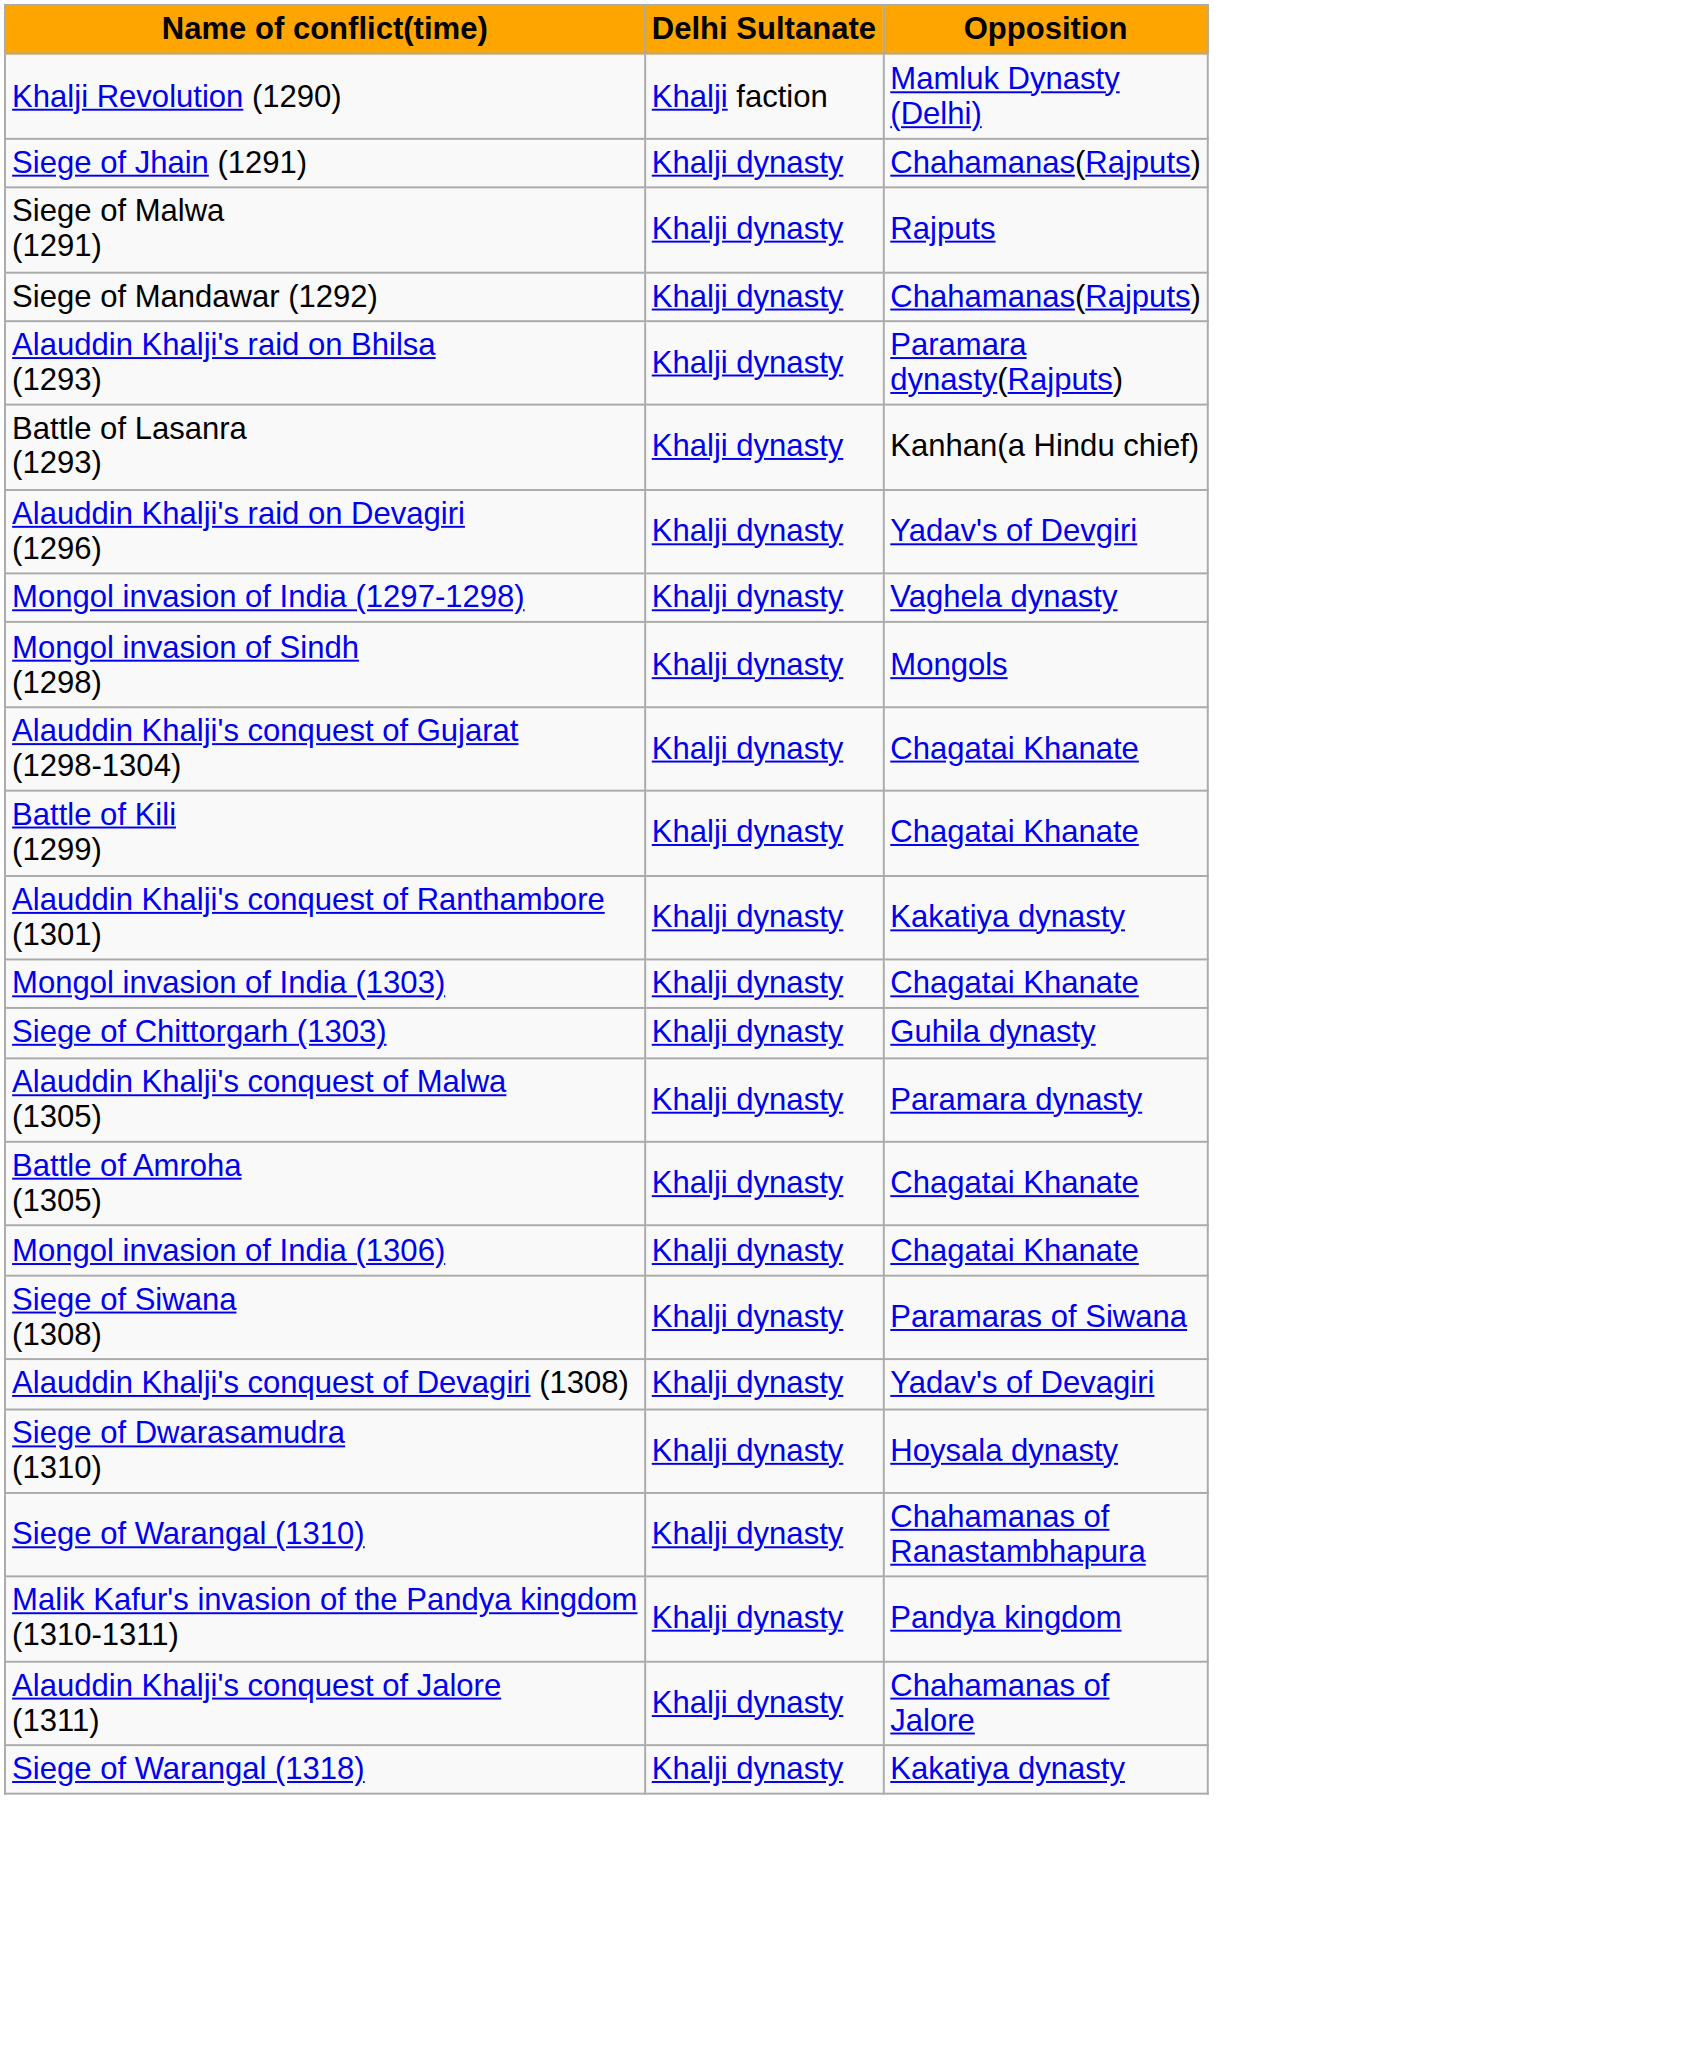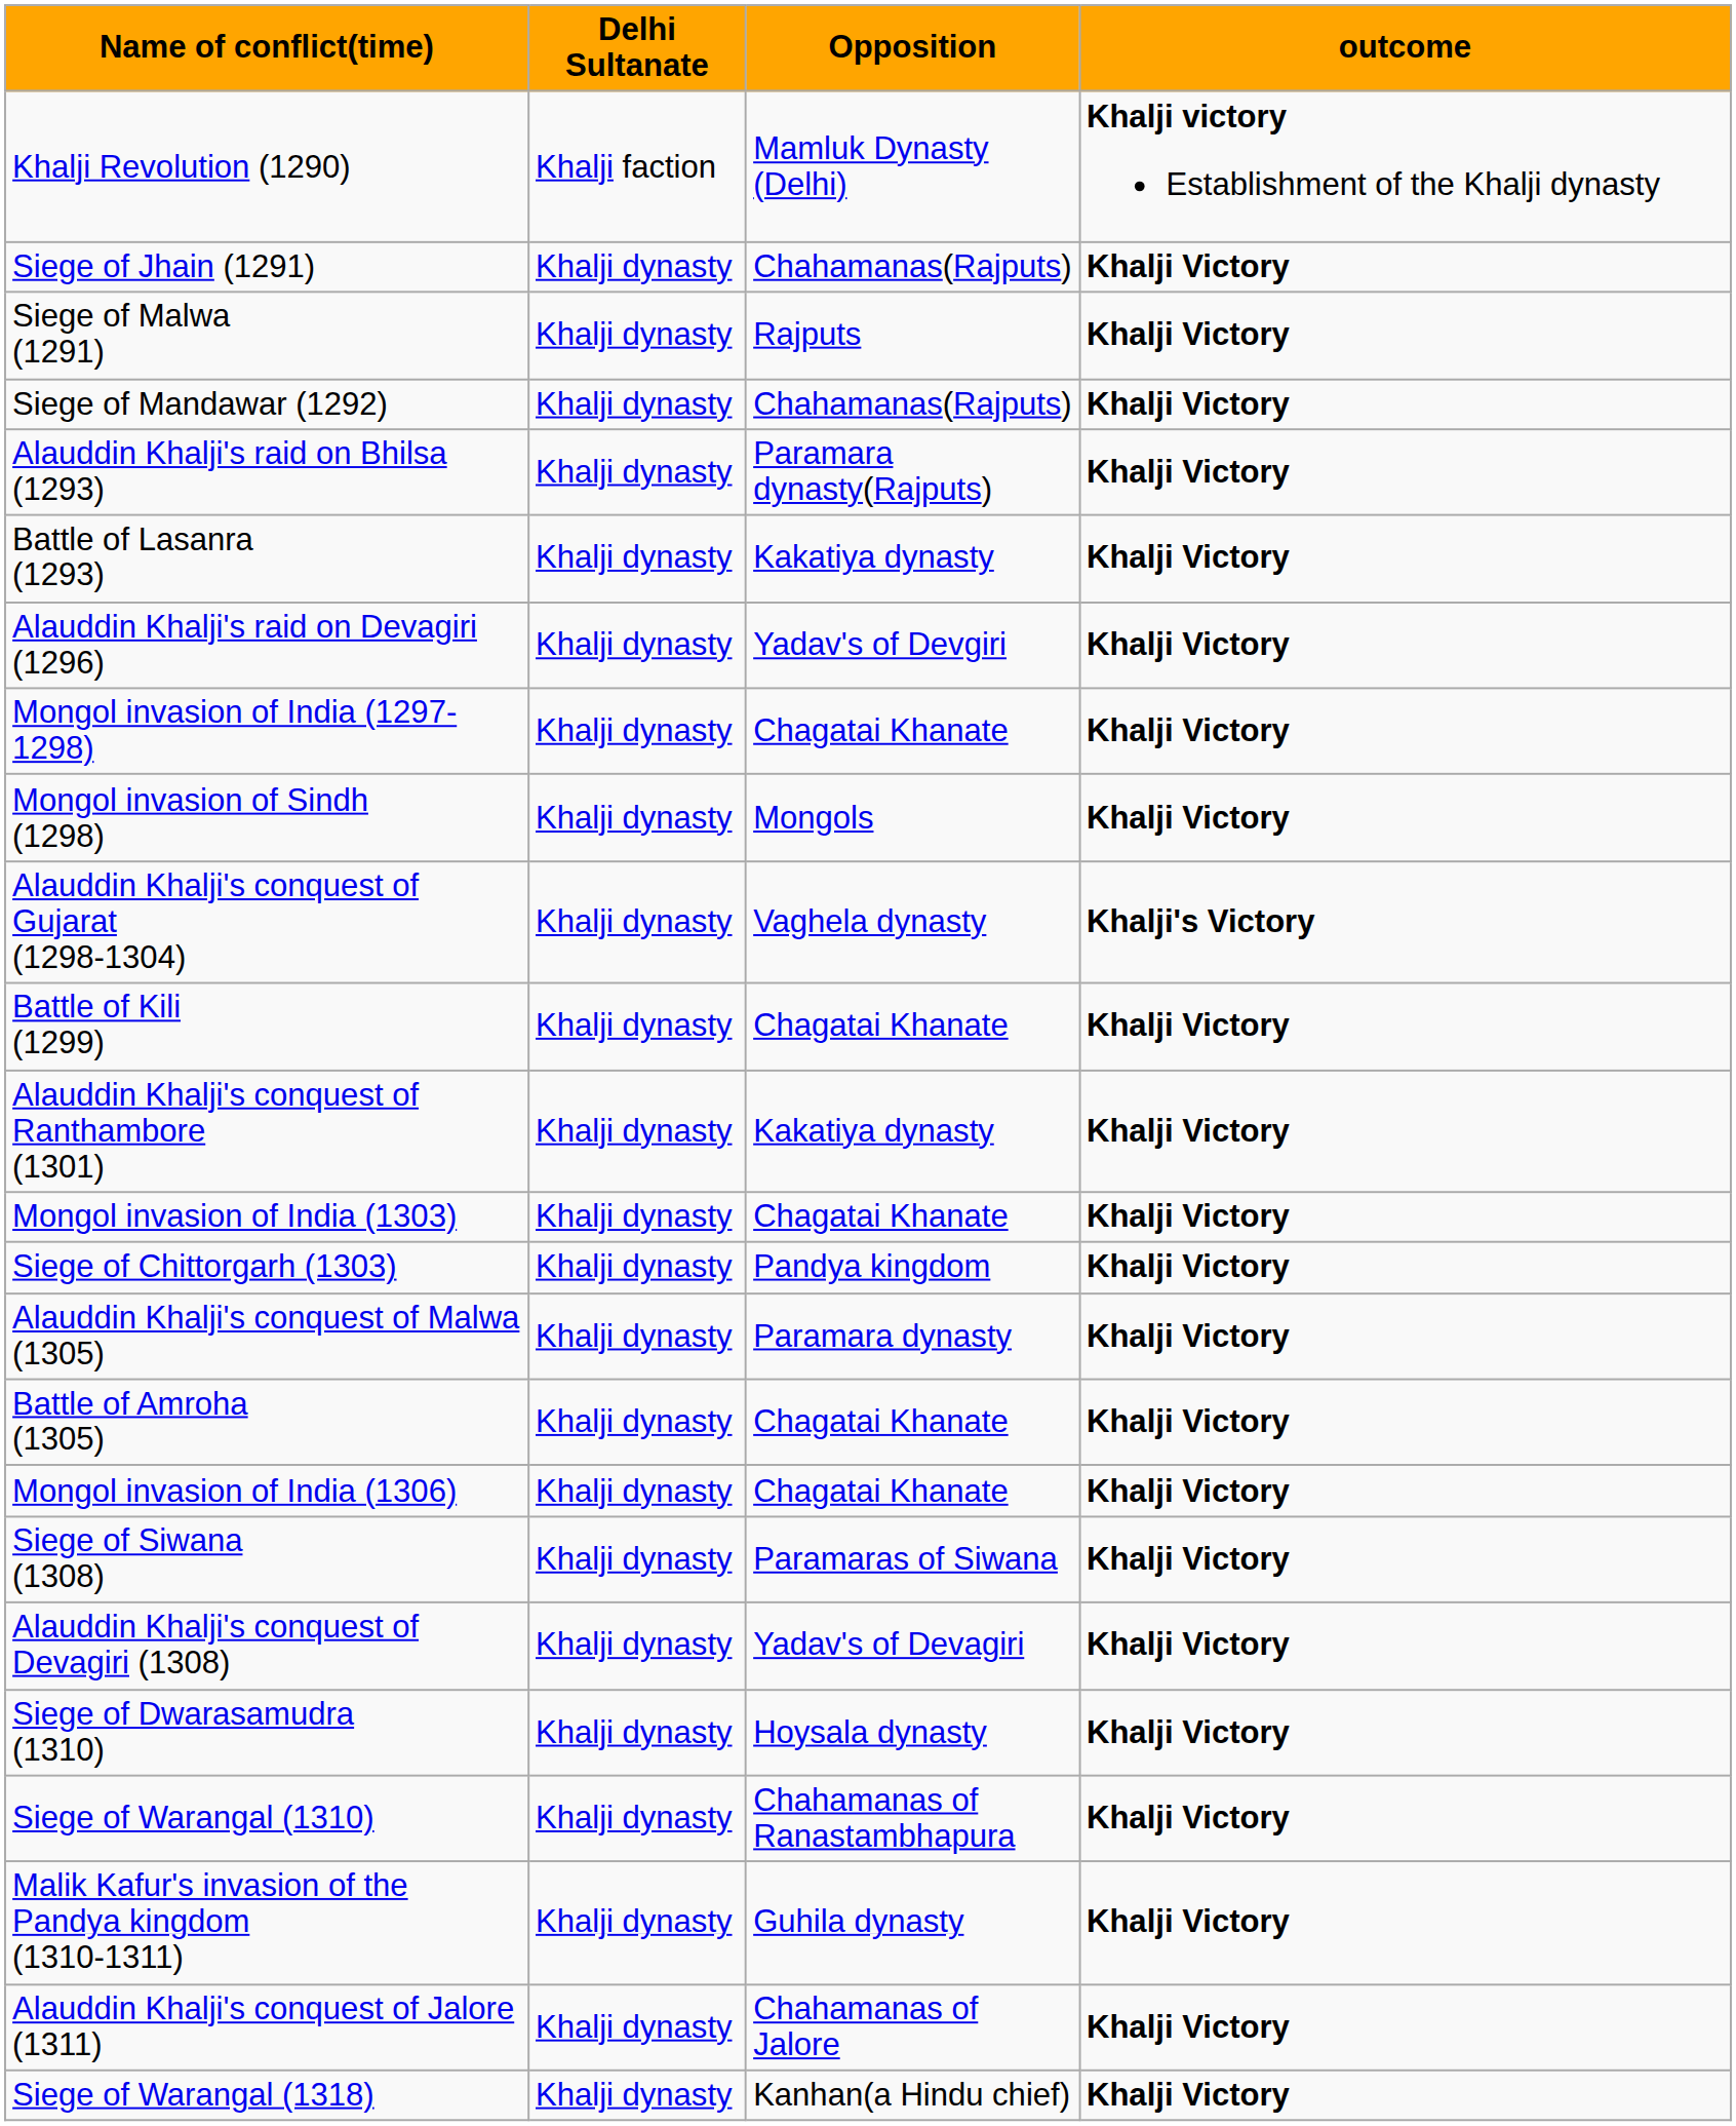+ column: outcome | Khalji victory Establishment of the Khalji dynasty | Khalji Victory | Khalji Victory | Khalji Victory | Khalji Victory | Khalji Victory | Khalji Victory | Khalji Victory | Khalji Victory | Khalji's Victory | Khalji Victory | Khalji Victory | Khalji Victory | Khalji Victory | Khalji Victory | Khalji Victory | Khalji Victory | Khalji Victory | Khalji Victory | Khalji Victory | Khalji Victory | Khalji Victory | Khalji Victory | Khalji Victory
Battle of Lasanra (1293) | Opposition: Kanhan(a Hindu chief) -> Kakatiya dynasty
Mongol invasion of India (1297-1298) | Opposition: Vaghela dynasty -> Chagatai Khanate
Alauddin Khalji's conquest of Gujarat (1298-1304) | Opposition: Chagatai Khanate -> Vaghela dynasty
Siege of Chittorgarh (1303) | Opposition: Guhila dynasty -> Pandya kingdom
Malik Kafur's invasion of the Pandya kingdom (1310-1311) | Opposition: Pandya kingdom -> Guhila dynasty
Siege of Warangal (1318) | Opposition: Kakatiya dynasty -> Kanhan(a Hindu chief)
